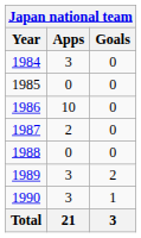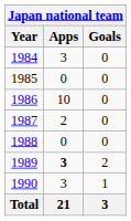1989 | Apps: normal -> bold
